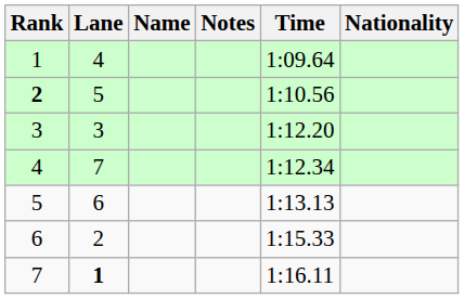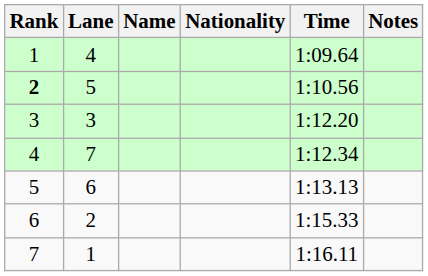columns swapped: Nationality <-> Notes
row 8 | Lane: bold -> normal
